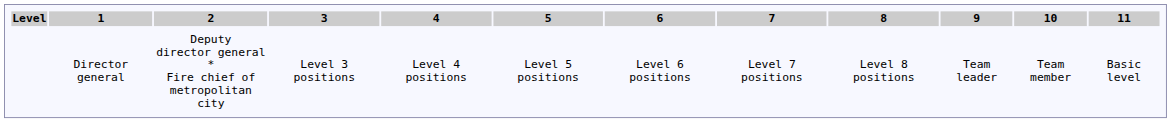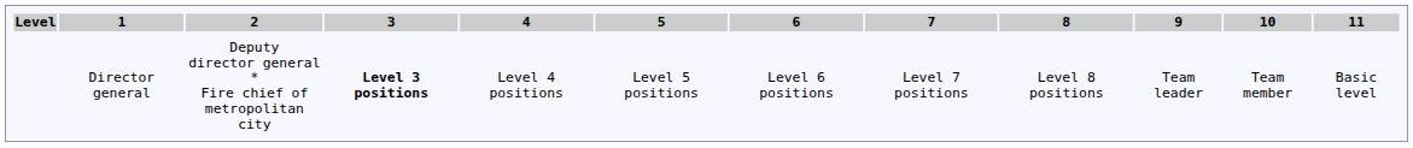Director general | 3: normal -> bold
